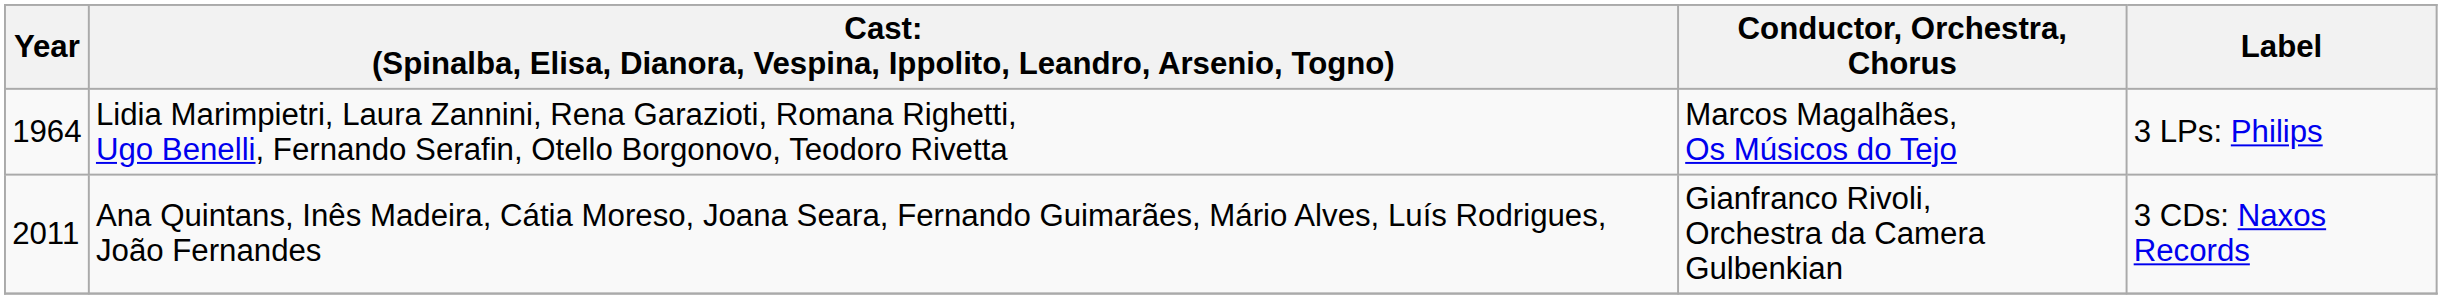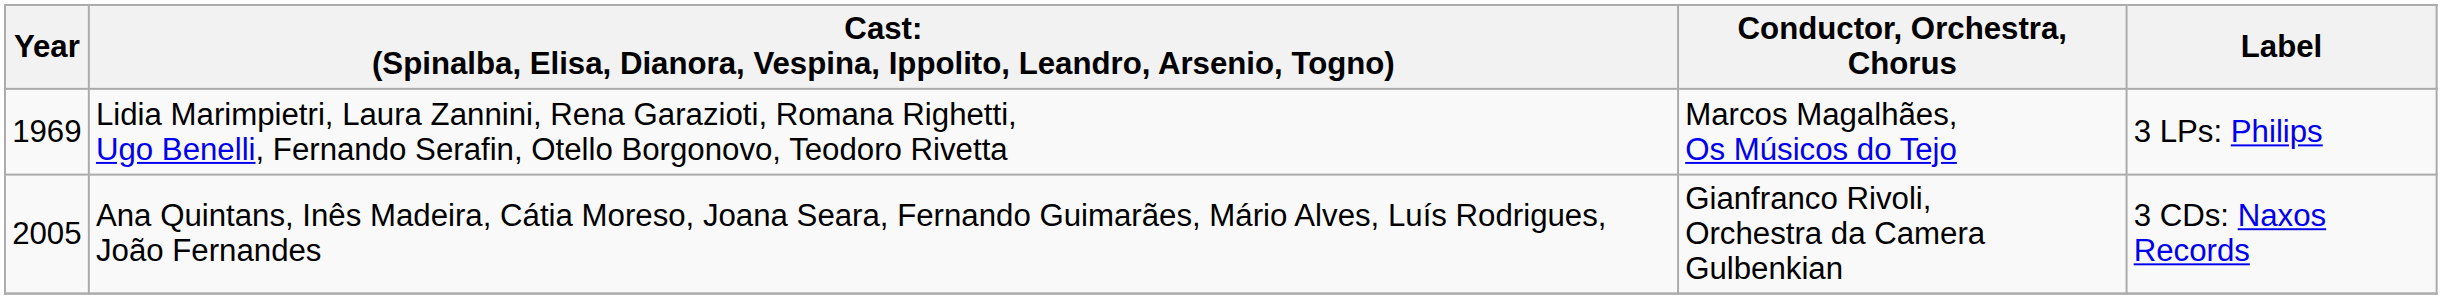row 2 | Year: 1964 -> 1969
row 3 | Year: 2011 -> 2005
